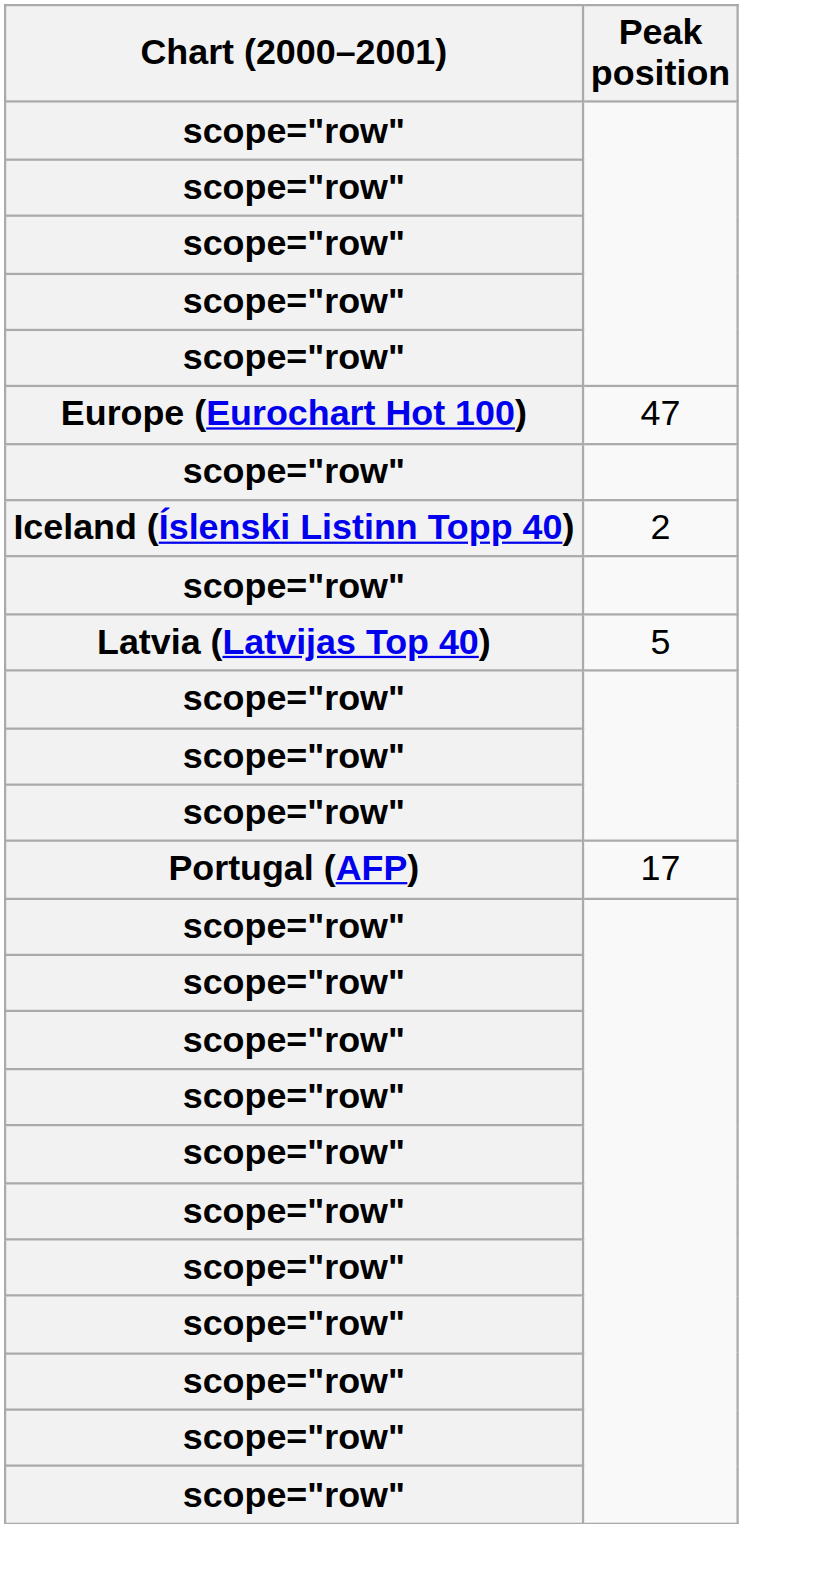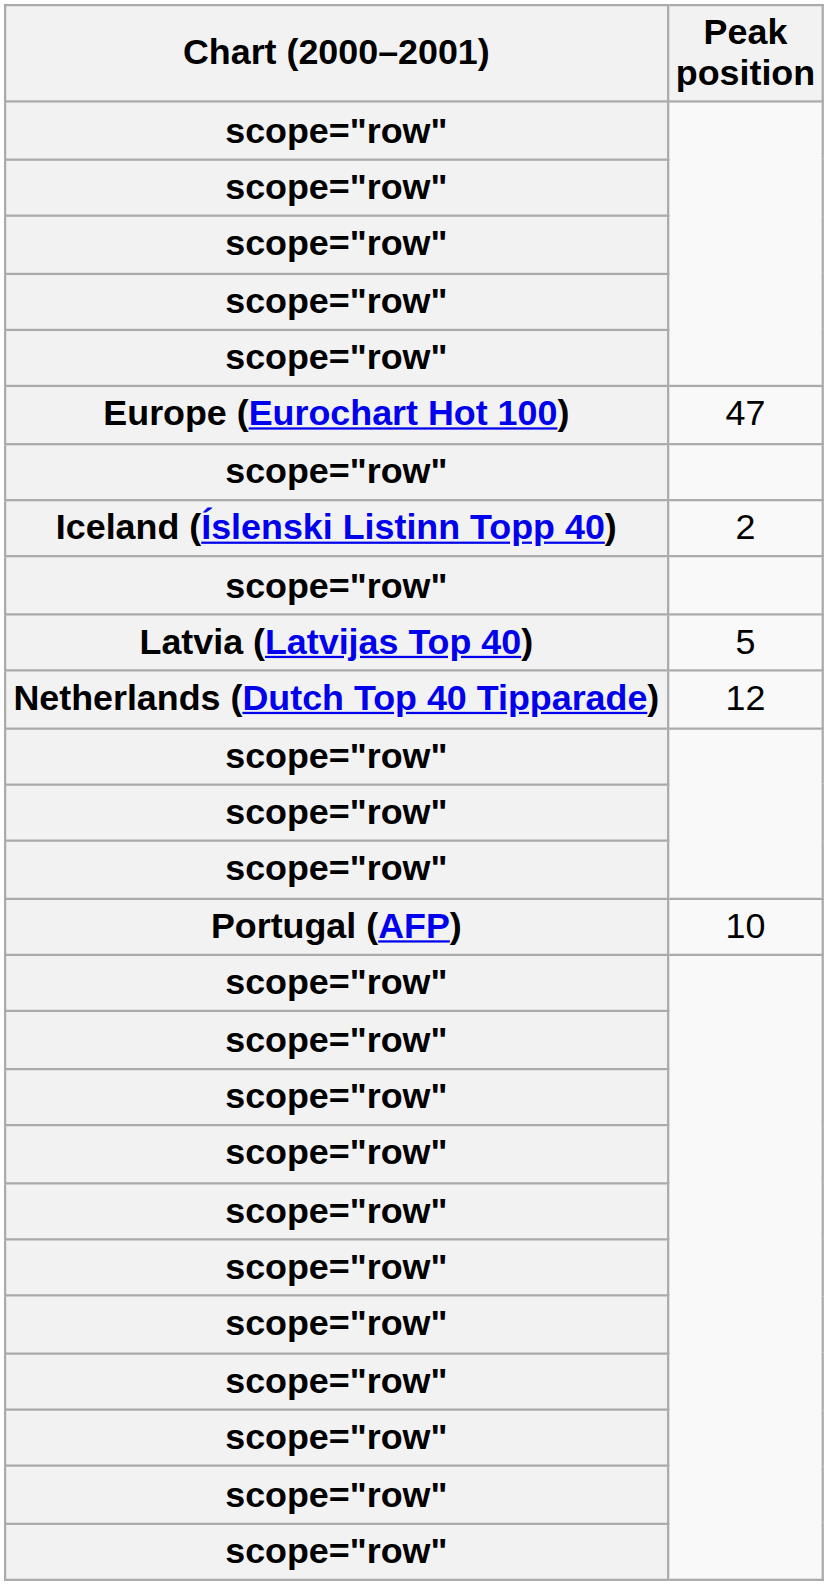+ row: Netherlands (Dutch Top 40 Tipparade) | 12
Portugal (AFP) | Peak position: 17 -> 10
